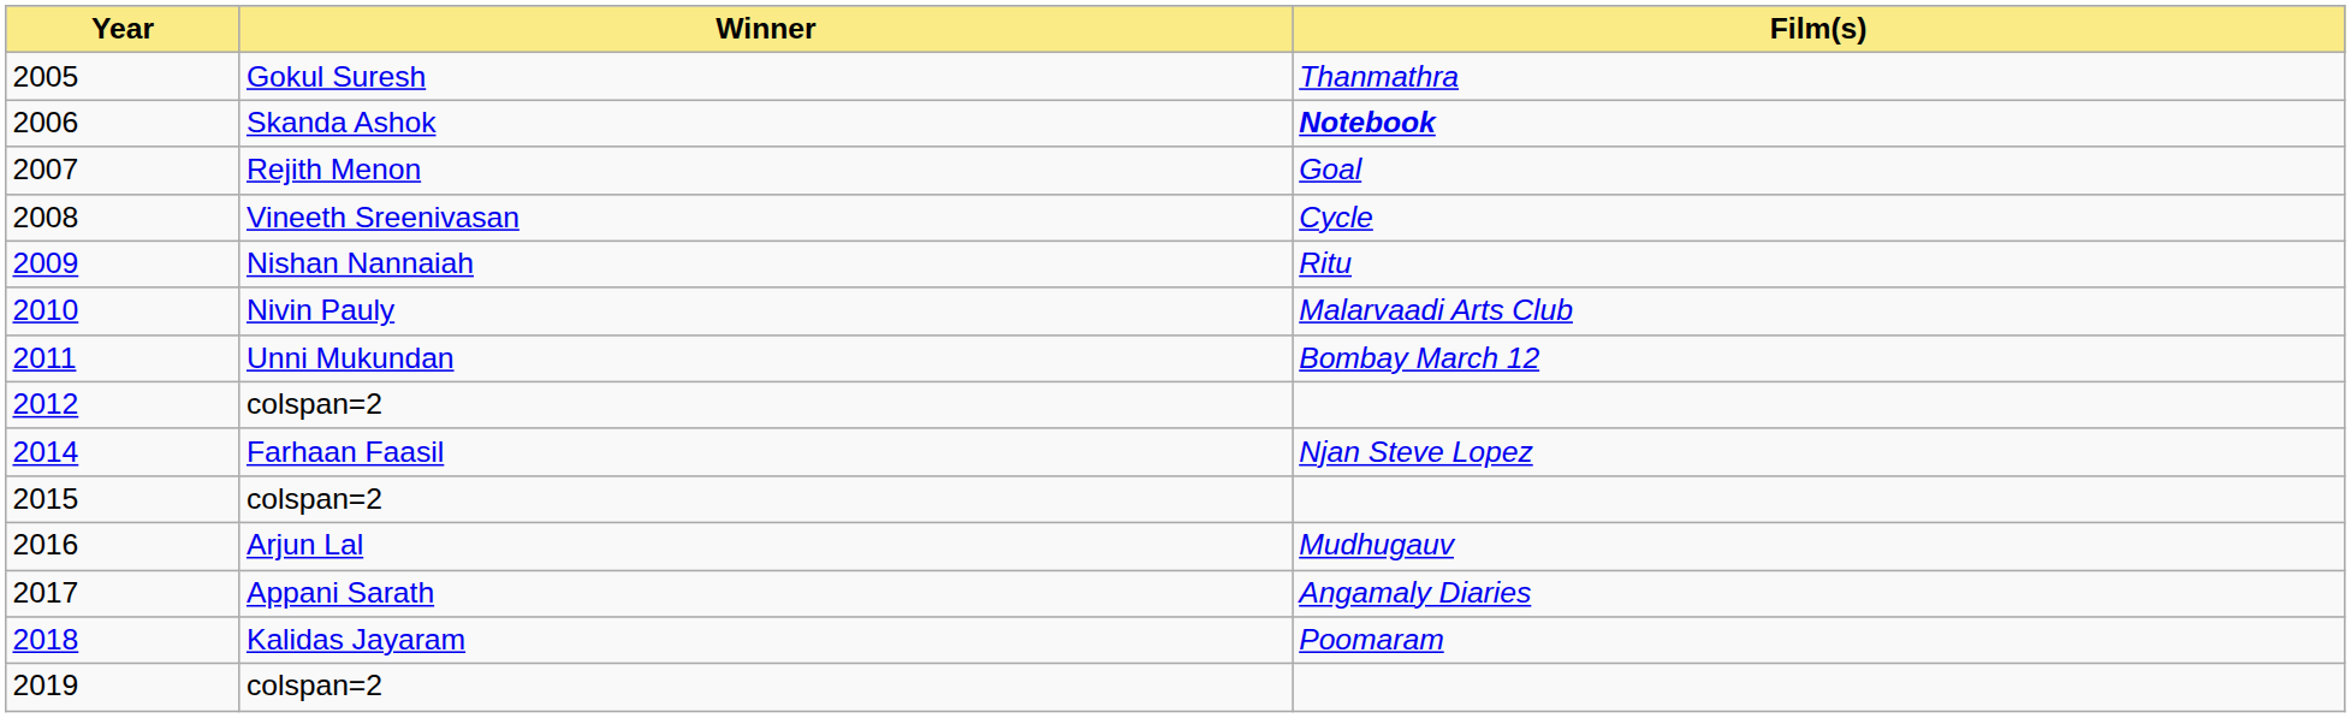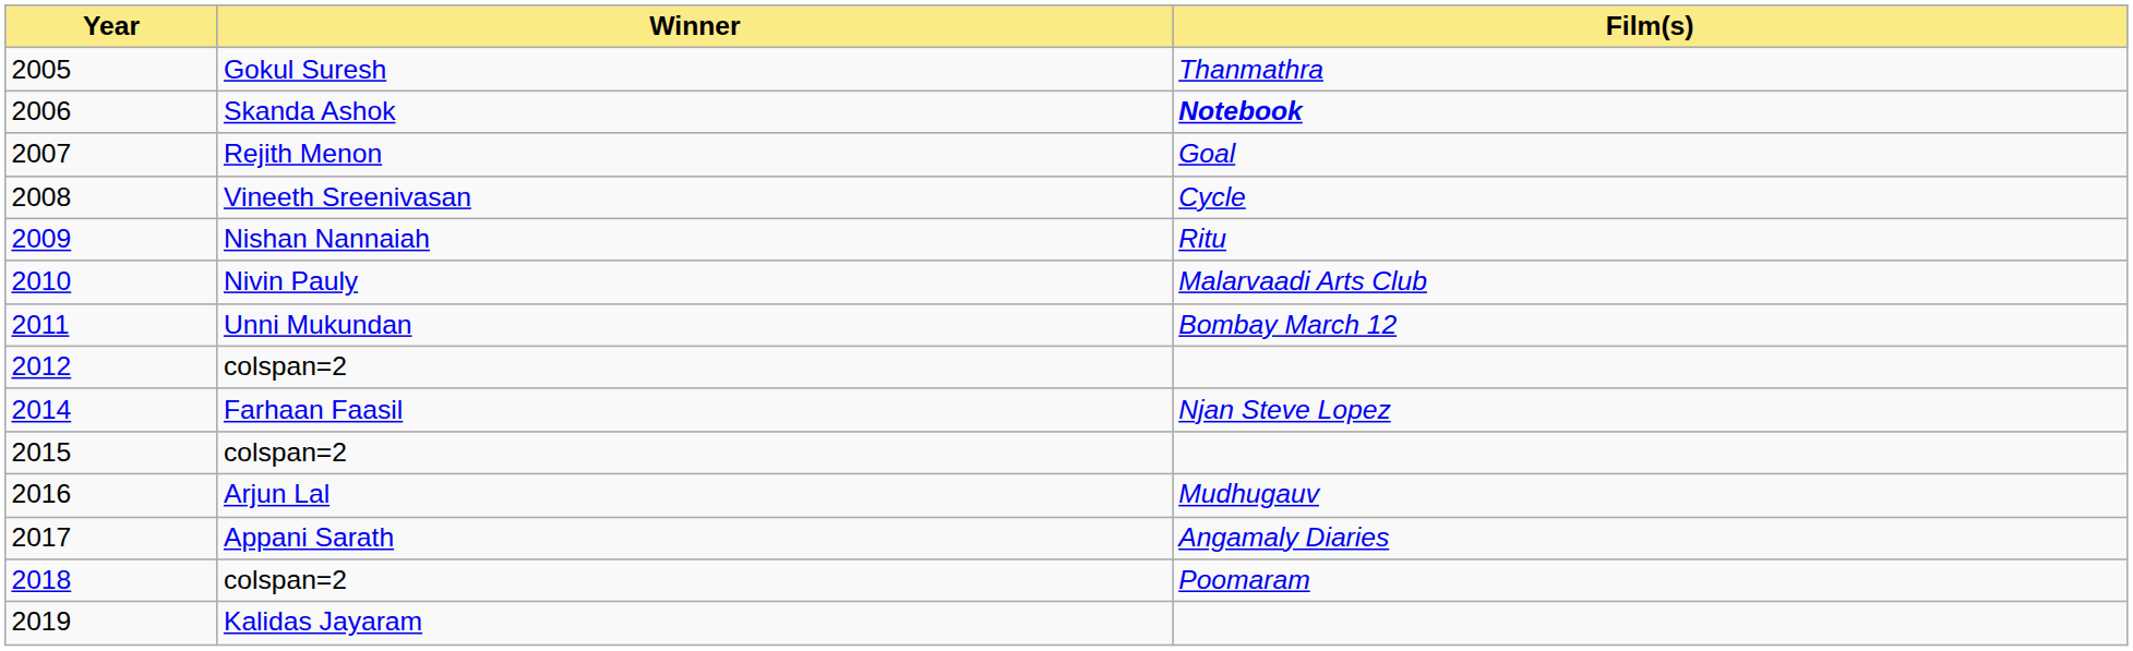2018 | Winner: Kalidas Jayaram -> colspan=2
2019 | Winner: colspan=2 -> Kalidas Jayaram
